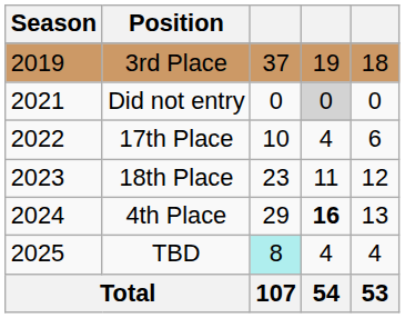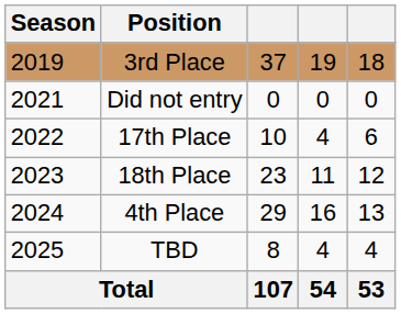Did not entry | column 4: lightgrey background -> no background
4th Place | column 4: bold -> normal
TBD | column 3: paleturquoise background -> no background
